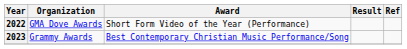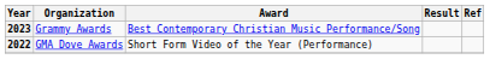rows swapped: 2022 <-> 2023
